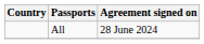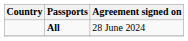row 2 | Passports: normal -> bold
